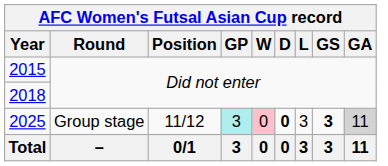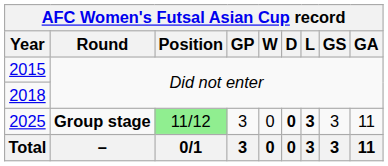2025 | Round: normal -> bold
2025 | Position: no background -> lightgreen background
2025 | GP: paleturquoise background -> no background
2025 | W: pink background -> no background
2025 | L: normal -> bold
2025 | GS: bold -> normal
2025 | GA: lightgrey background -> no background
